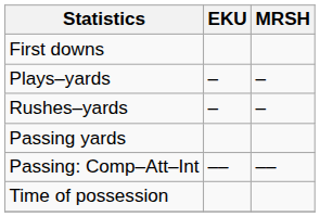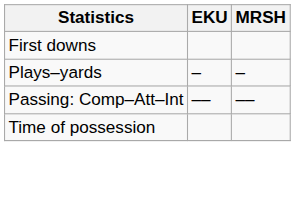- row: Rushes–yards | – | –
- row: Passing yards
